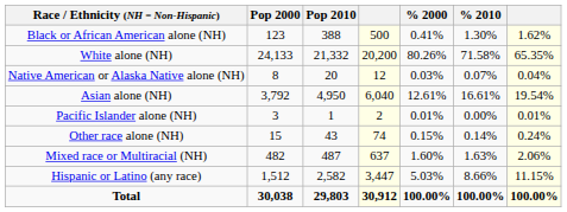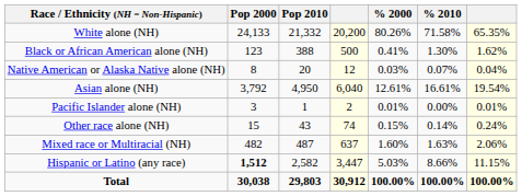rows swapped: White alone (NH) <-> Black or African American alone (NH)
Hispanic or Latino (any race) | Pop 2000: normal -> bold
